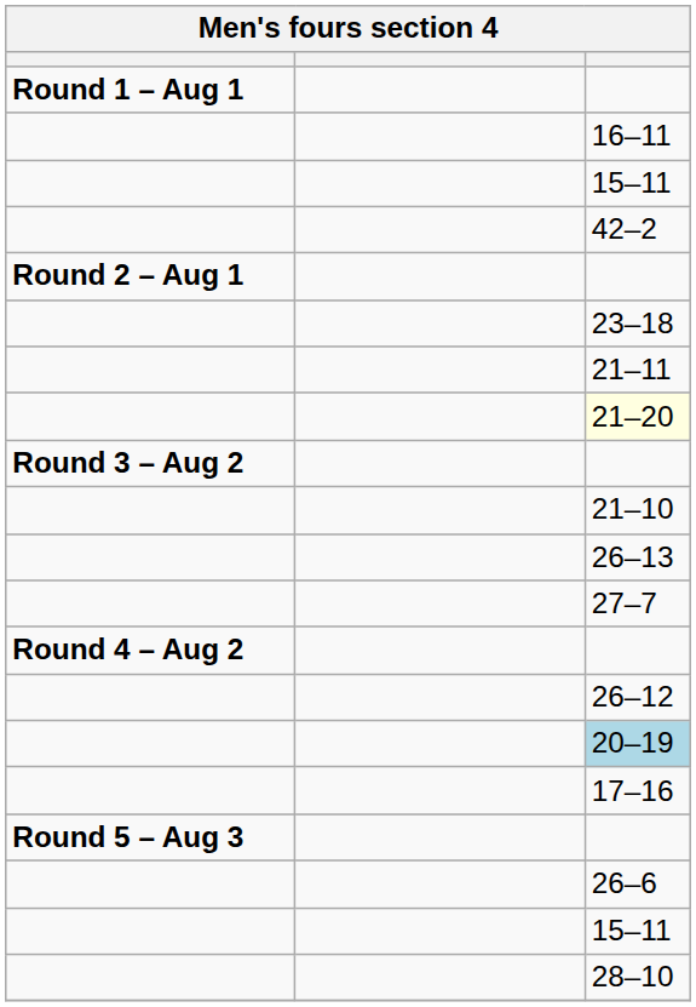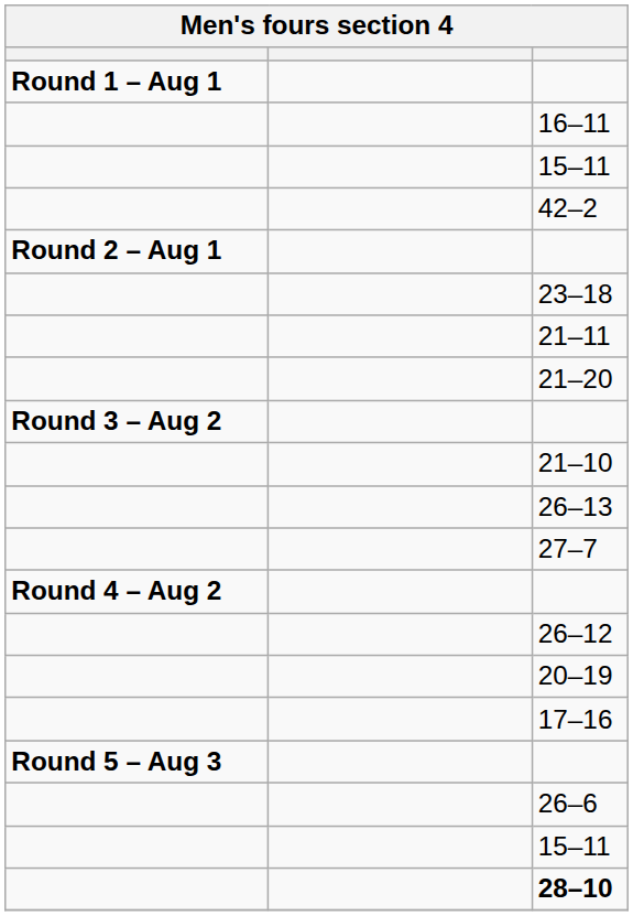21–20 | column 3: lightyellow background -> no background
20–19 | column 3: lightblue background -> no background
28–10 | column 3: normal -> bold
